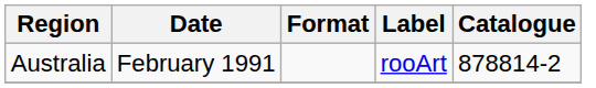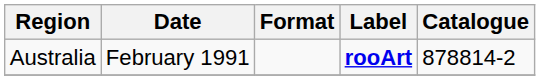Australia | Label: normal -> bold
